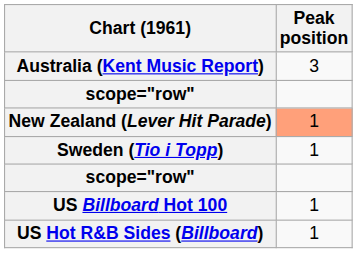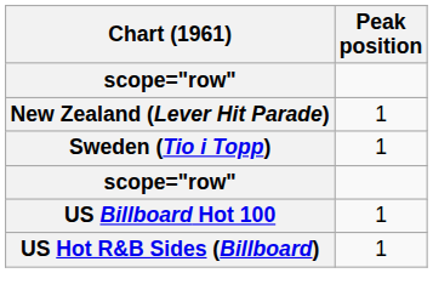- row: Australia (Kent Music Report) | 3
New Zealand (Lever Hit Parade) | Peak position: lightsalmon background -> no background
